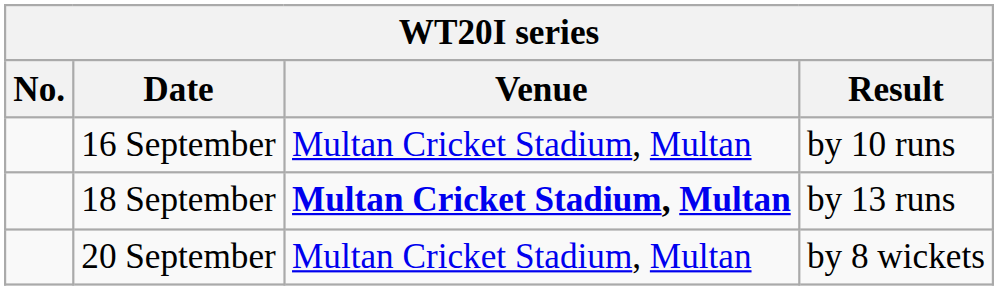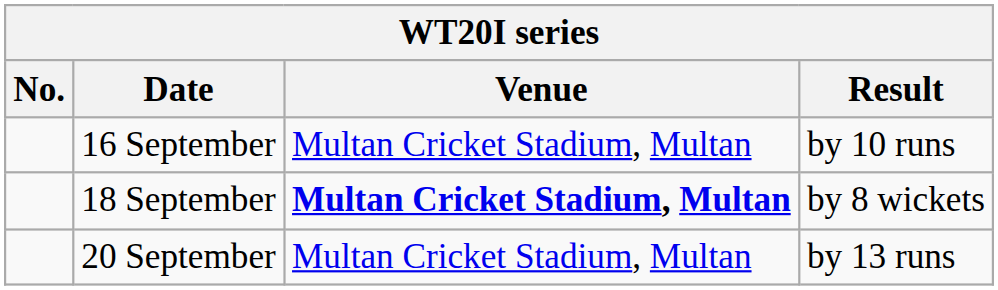18 September | Result: by 13 runs -> by 8 wickets
20 September | Result: by 8 wickets -> by 13 runs
